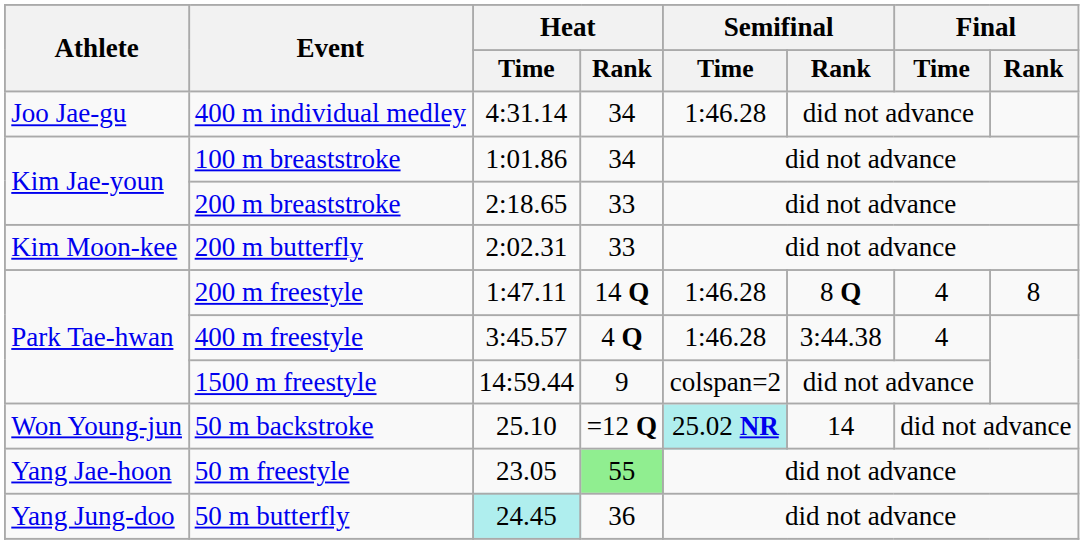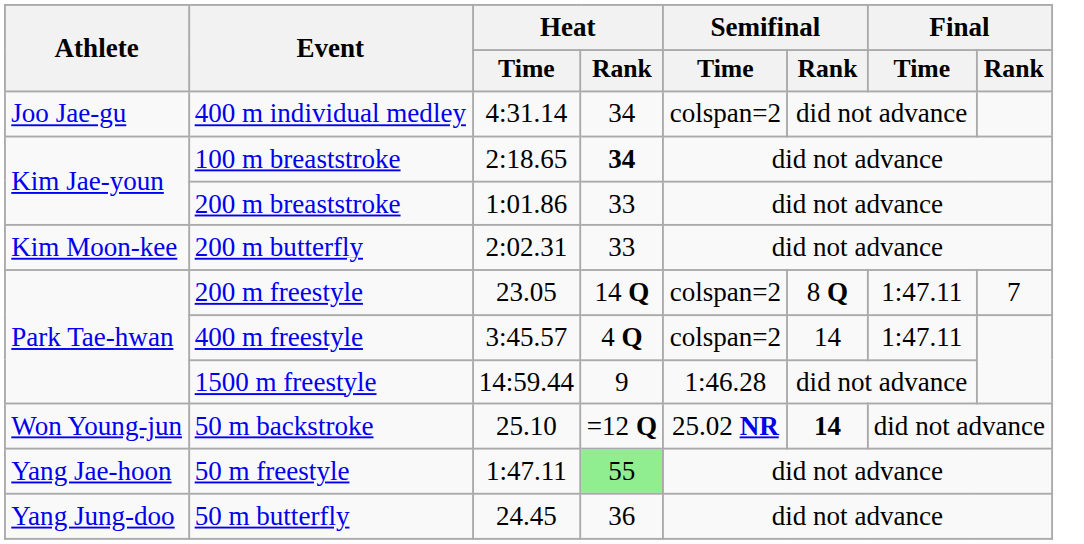400 m individual medley | Semifinal / Time: 1:46.28 -> colspan=2
100 m breaststroke | Heat / Time: 1:01.86 -> 2:18.65
100 m breaststroke | Heat / Rank: normal -> bold
200 m breaststroke | Heat / Time: 2:18.65 -> 1:01.86
200 m freestyle | Heat / Time: 1:47.11 -> 23.05
200 m freestyle | Semifinal / Time: 1:46.28 -> colspan=2
200 m freestyle | Final / Time: 4 -> 1:47.11
200 m freestyle | Final / Rank: 8 -> 7
400 m freestyle | Semifinal / Time: 1:46.28 -> colspan=2
400 m freestyle | Semifinal / Rank: 3:44.38 -> 14
400 m freestyle | Final / Time: 4 -> 1:47.11
1500 m freestyle | Semifinal / Time: colspan=2 -> 1:46.28
50 m backstroke | Semifinal / Time: paleturquoise background -> no background
50 m backstroke | Semifinal / Rank: normal -> bold
50 m freestyle | Heat / Time: 23.05 -> 1:47.11
50 m butterfly | Heat / Time: paleturquoise background -> no background
